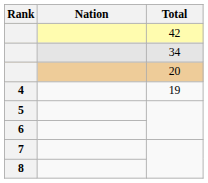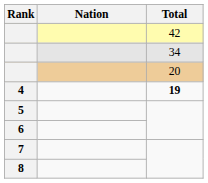4 | Total: normal -> bold
